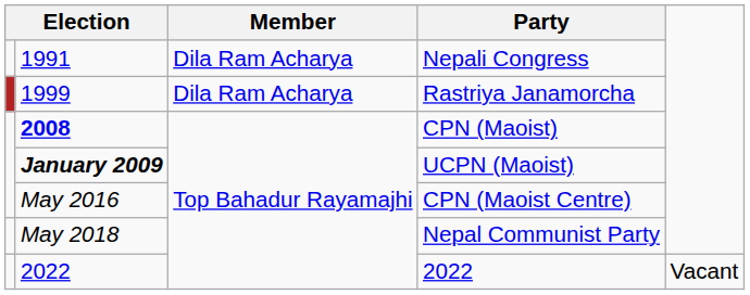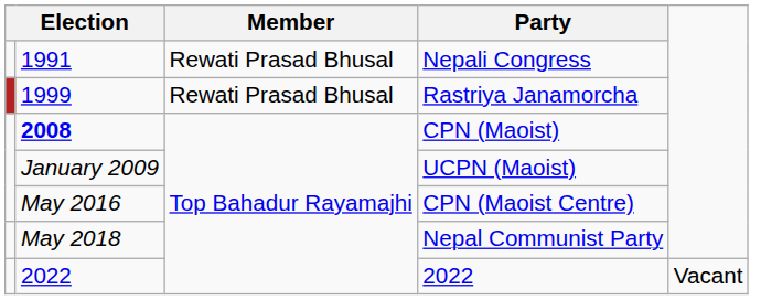Nepali Congress | Member: Dila Ram Acharya -> Rewati Prasad Bhusal
Rastriya Janamorcha | Member: Dila Ram Acharya -> Rewati Prasad Bhusal
UCPN (Maoist) | column 2: bold -> normal
